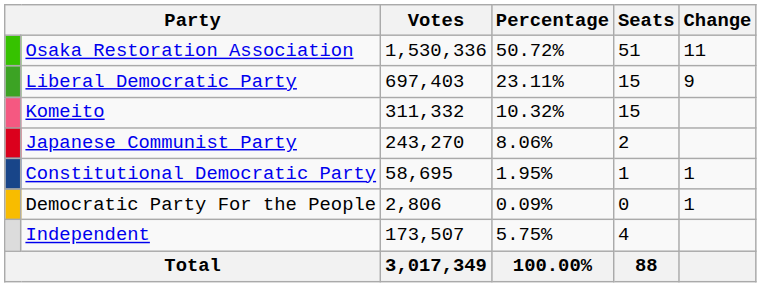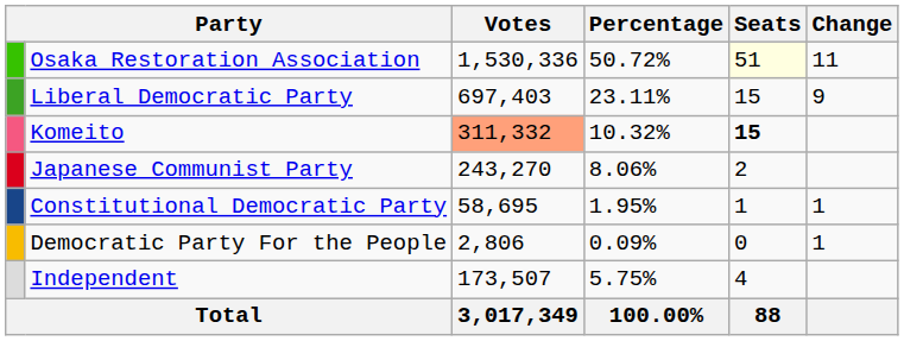Osaka Restoration Association | Seats: no background -> lightyellow background
Komeito | Votes: no background -> lightsalmon background
Komeito | Seats: normal -> bold
